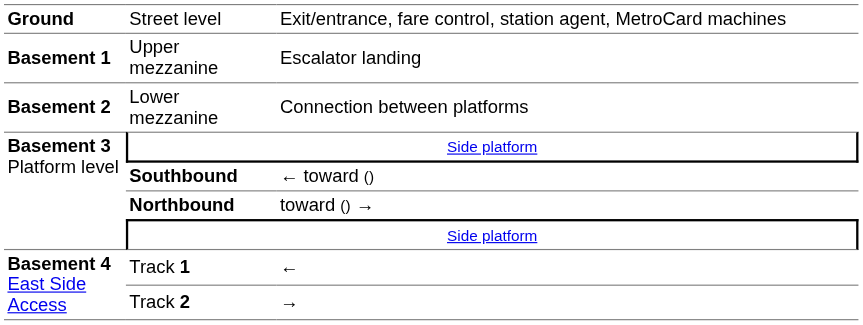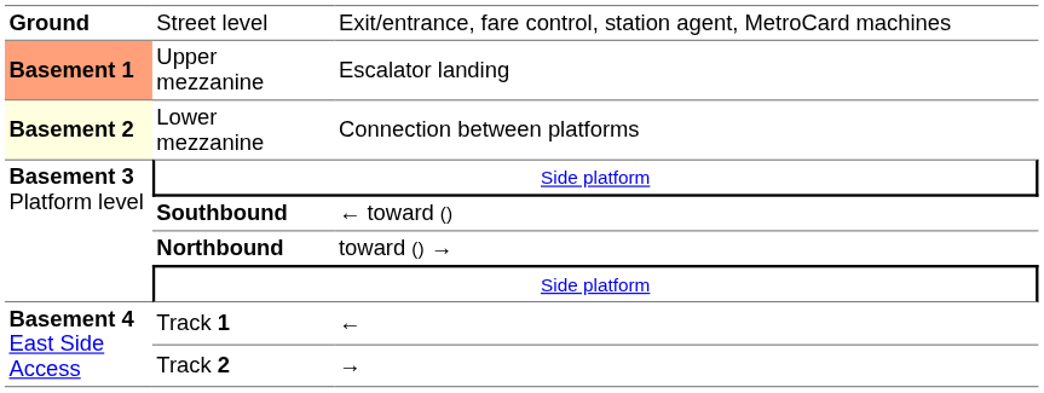Upper mezzanine | column 1: no background -> lightsalmon background
Lower mezzanine | column 1: no background -> lightyellow background
